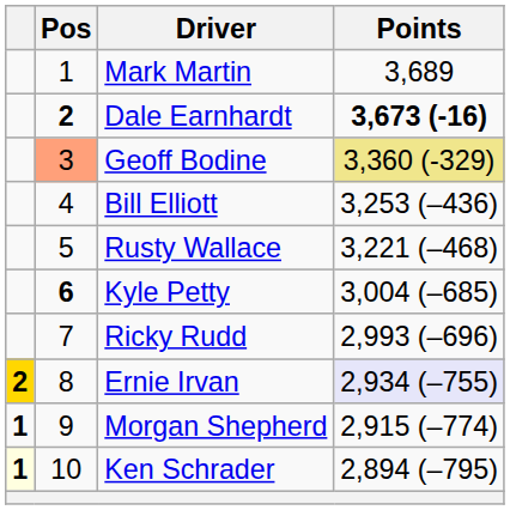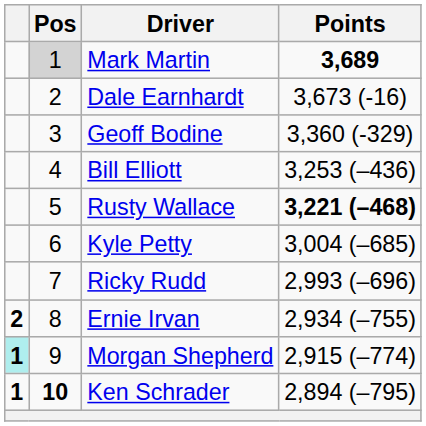Mark Martin | Pos: no background -> lightgrey background
Mark Martin | Points: normal -> bold
Dale Earnhardt | Pos: bold -> normal
Dale Earnhardt | Points: bold -> normal
Geoff Bodine | Pos: lightsalmon background -> no background
Geoff Bodine | Points: khaki background -> no background
Rusty Wallace | Points: normal -> bold
Kyle Petty | Pos: bold -> normal
Ernie Irvan | column 1: gold background -> no background
Ernie Irvan | Points: lavender background -> no background
Morgan Shepherd | column 1: no background -> paleturquoise background
Ken Schrader | column 1: lightyellow background -> no background
Ken Schrader | Pos: normal -> bold
